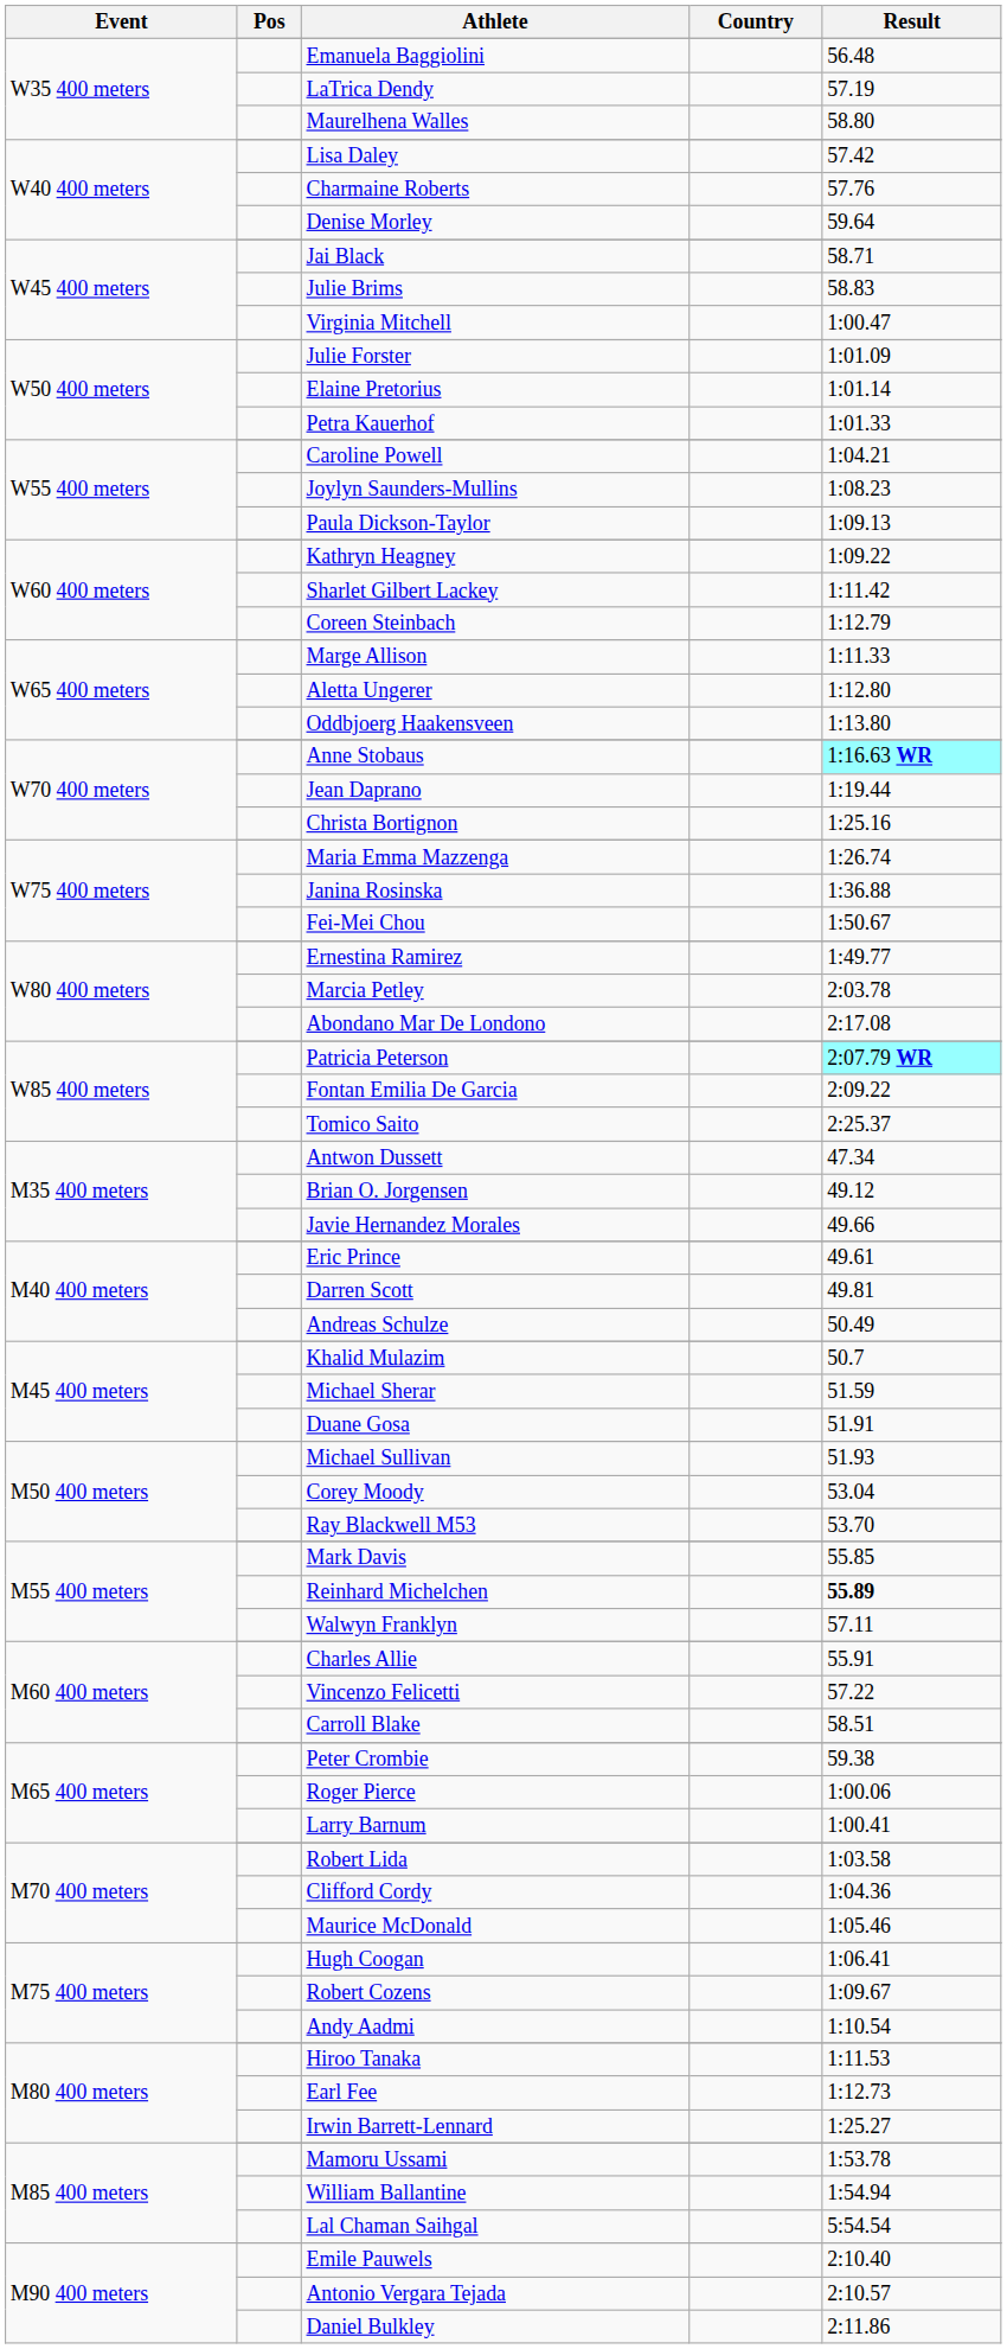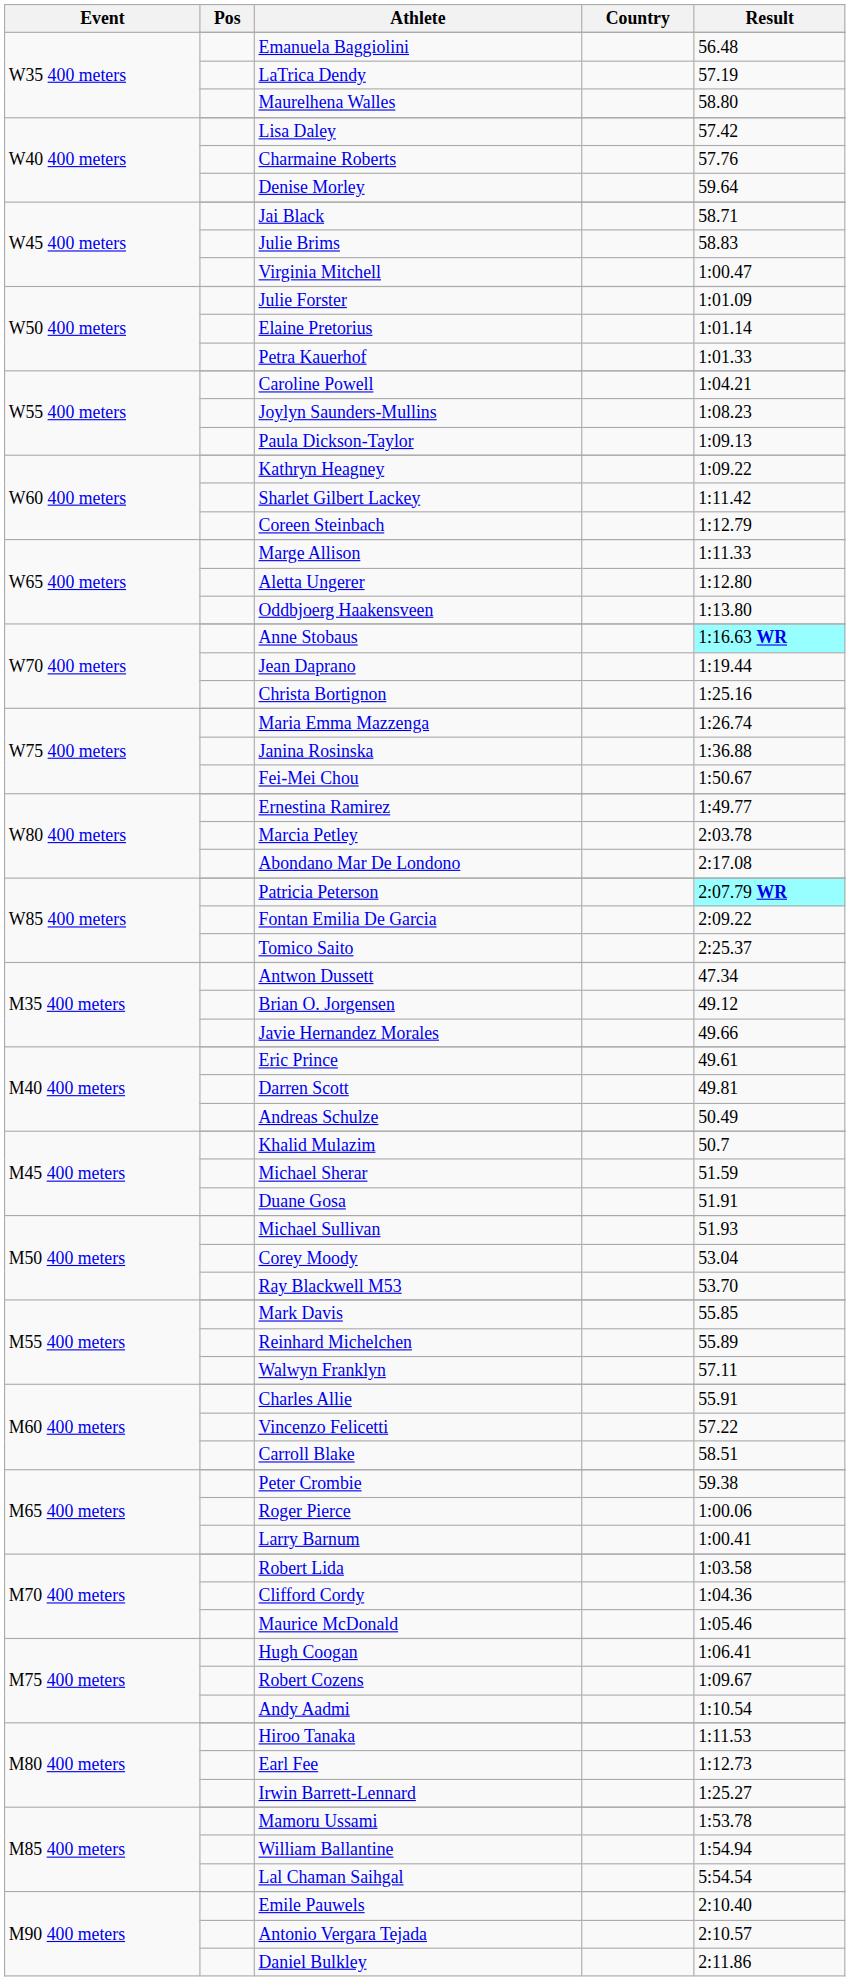Reinhard Michelchen | Result: bold -> normal
